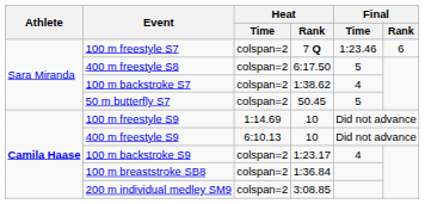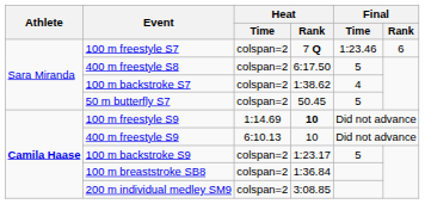100 m freestyle S9 | Heat / Rank: normal -> bold
100 m backstroke S9 | Final / Time: 4 -> 5
